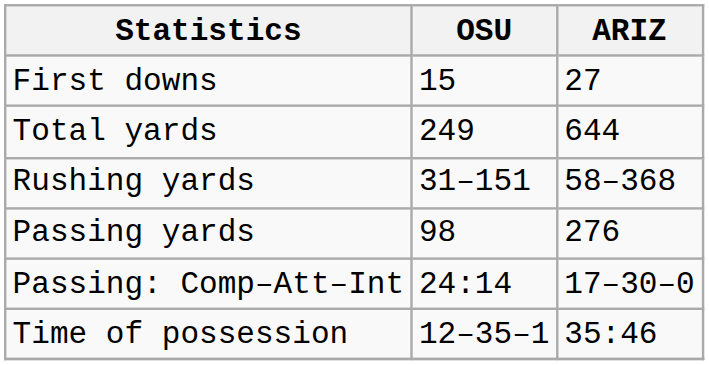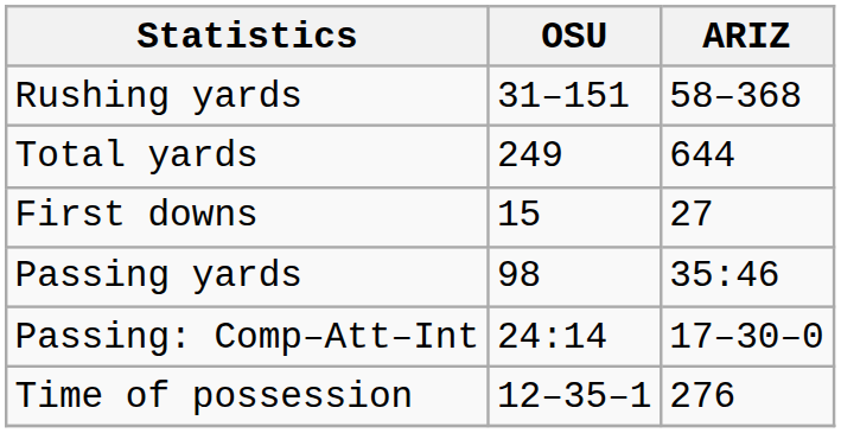rows swapped: First downs <-> Rushing yards
Passing yards | ARIZ: 276 -> 35:46
Time of possession | ARIZ: 35:46 -> 276
